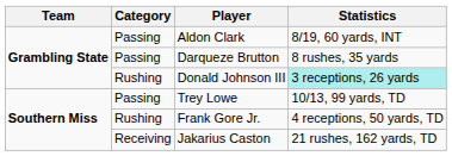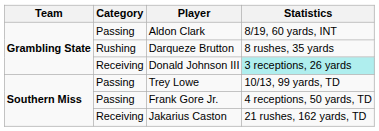Darqueze Brutton | Category: Passing -> Rushing
Donald Johnson III | Category: Rushing -> Receiving
Frank Gore Jr. | Category: Rushing -> Passing
